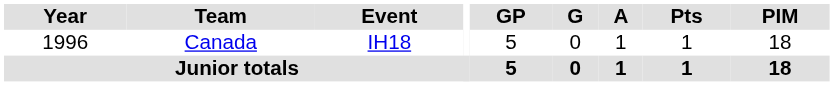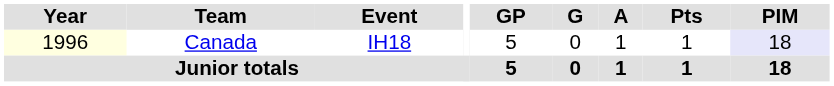Canada | Year: no background -> lightyellow background
Canada | PIM: no background -> lavender background
